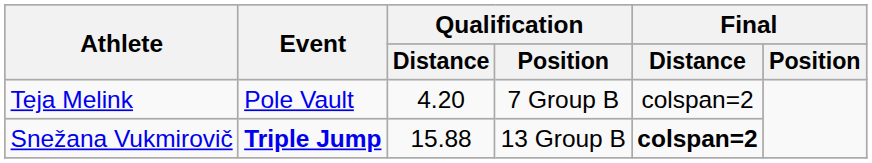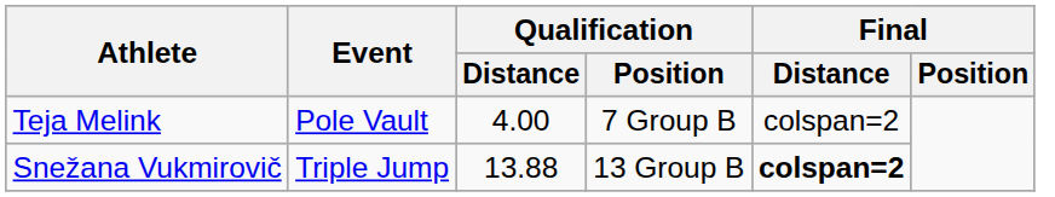Teja Melink | Qualification / Distance: 4.20 -> 4.00
Snežana Vukmirovič | Event: bold -> normal
Snežana Vukmirovič | Qualification / Distance: 15.88 -> 13.88
